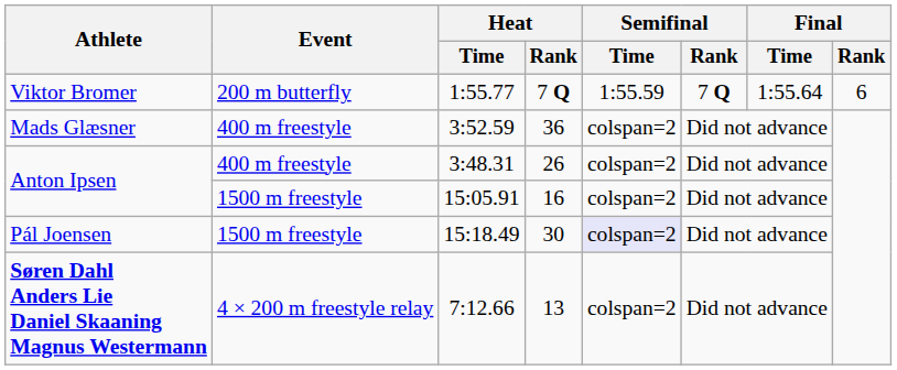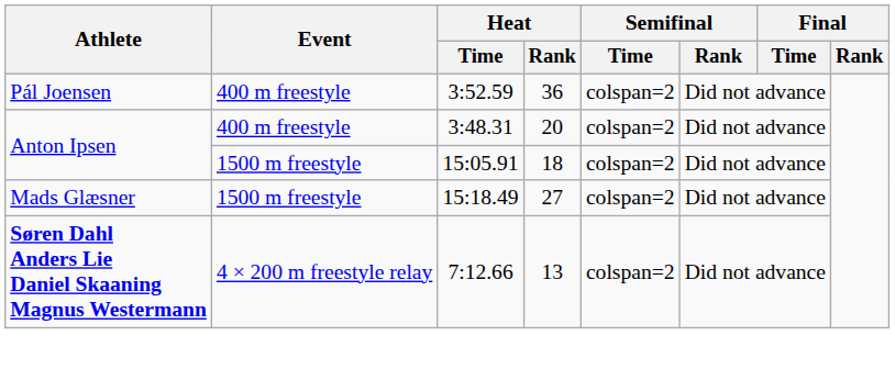- row: Viktor Bromer | 200 m butterfly | 1:55.77 | 7 Q | 1:55.59 | 7 Q | 1:55.64 | 6
3:52.59 | Athlete: Mads Glæsner -> Pál Joensen
3:48.31 | Heat / Rank: 26 -> 20
15:05.91 | Heat / Rank: 16 -> 18
15:18.49 | Athlete: Pál Joensen -> Mads Glæsner
15:18.49 | Heat / Rank: 30 -> 27
15:18.49 | Semifinal / Time: lavender background -> no background
